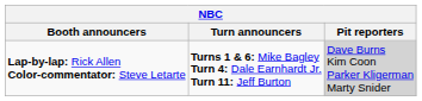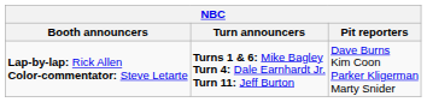Lap-by-lap: Rick Allen Color-commentator: Steve Letarte | Pit reporters: lightgrey background -> no background
